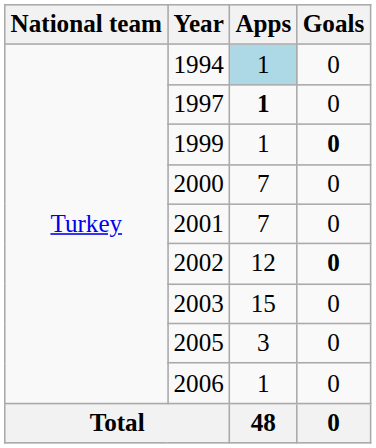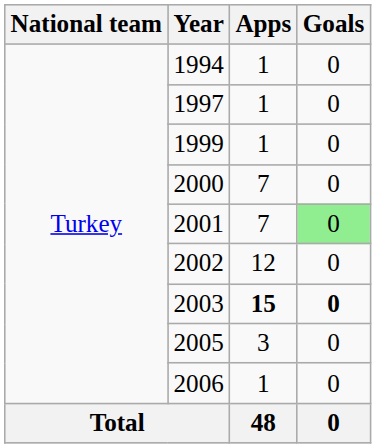1994 | Apps: lightblue background -> no background
1997 | Apps: bold -> normal
1999 | Goals: bold -> normal
2001 | Goals: no background -> lightgreen background
2002 | Goals: bold -> normal
2003 | Apps: normal -> bold
2003 | Goals: normal -> bold
